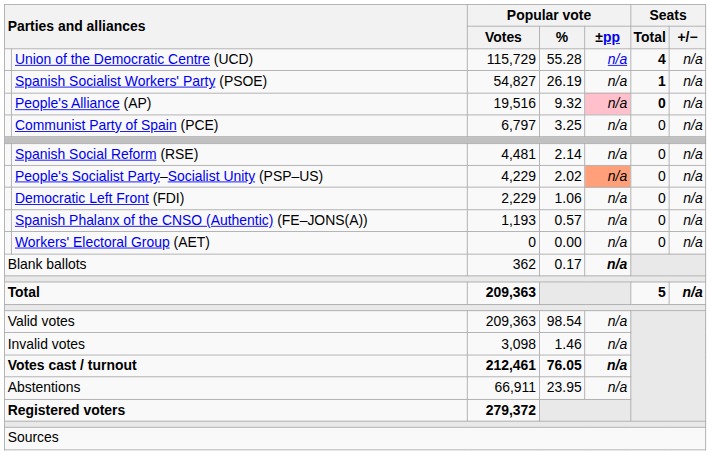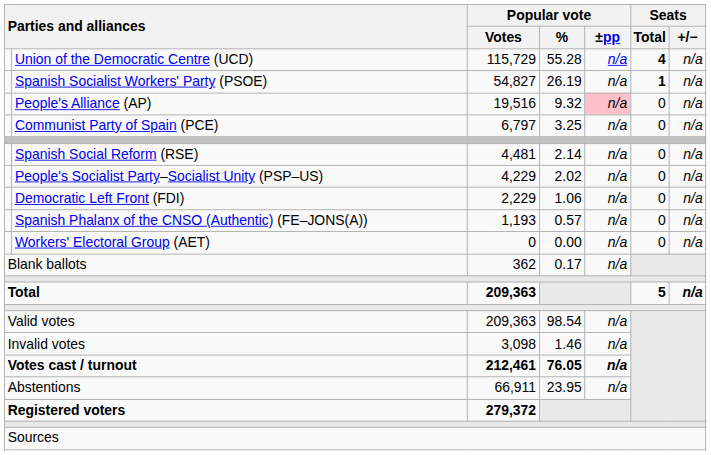People's Alliance (AP) | Seats / Total: bold -> normal
People's Socialist Party–Socialist Unity (PSP–US) | Popular vote / ±pp: lightsalmon background -> no background
Blank ballots | Popular vote / ±pp: bold -> normal
